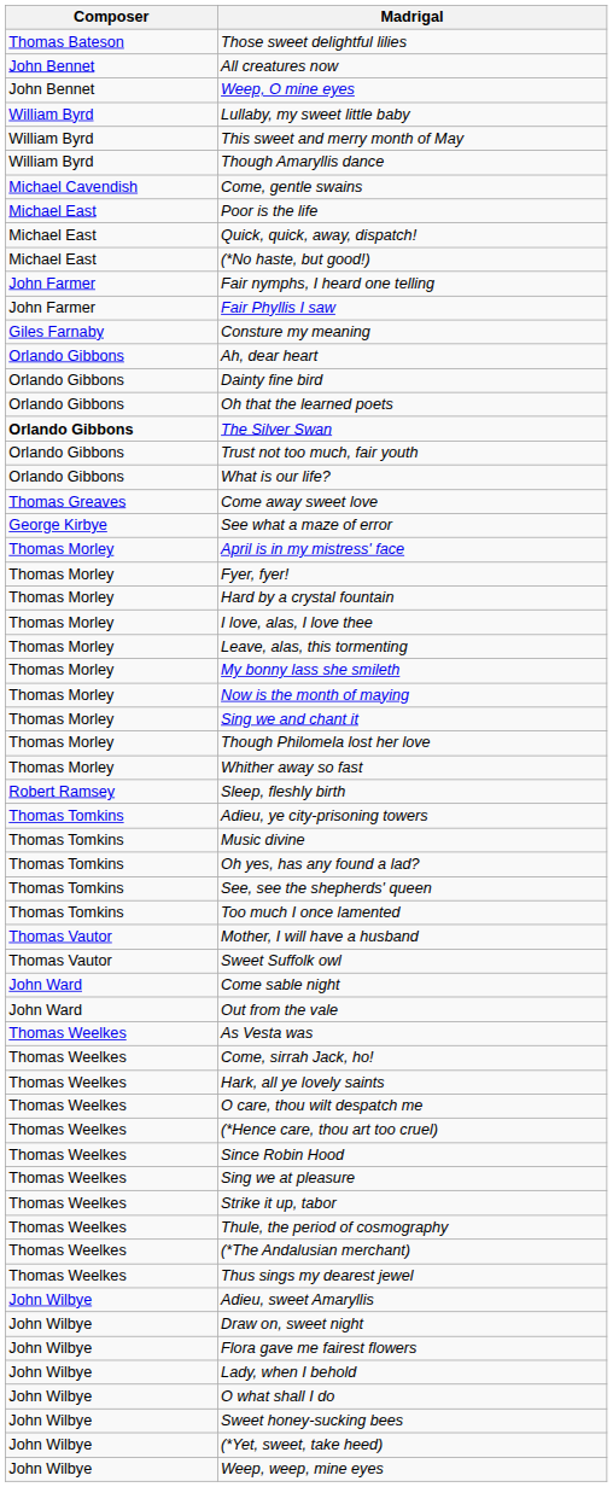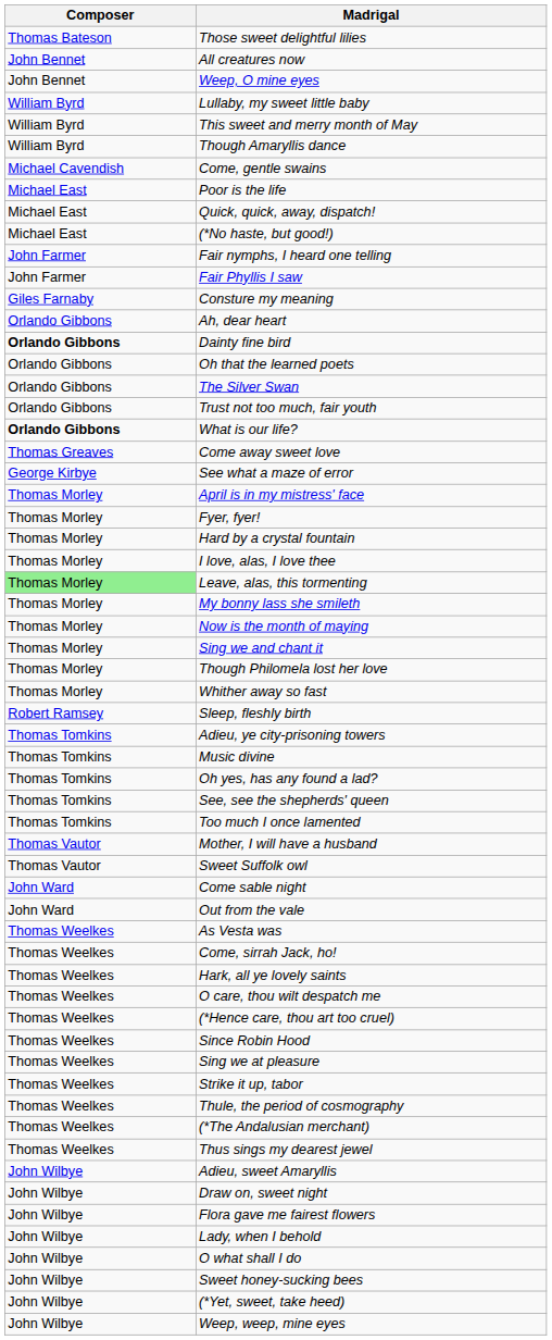Dainty fine bird | Composer: normal -> bold
The Silver Swan | Composer: bold -> normal
What is our life? | Composer: normal -> bold
Leave, alas, this tormenting | Composer: no background -> lightgreen background
